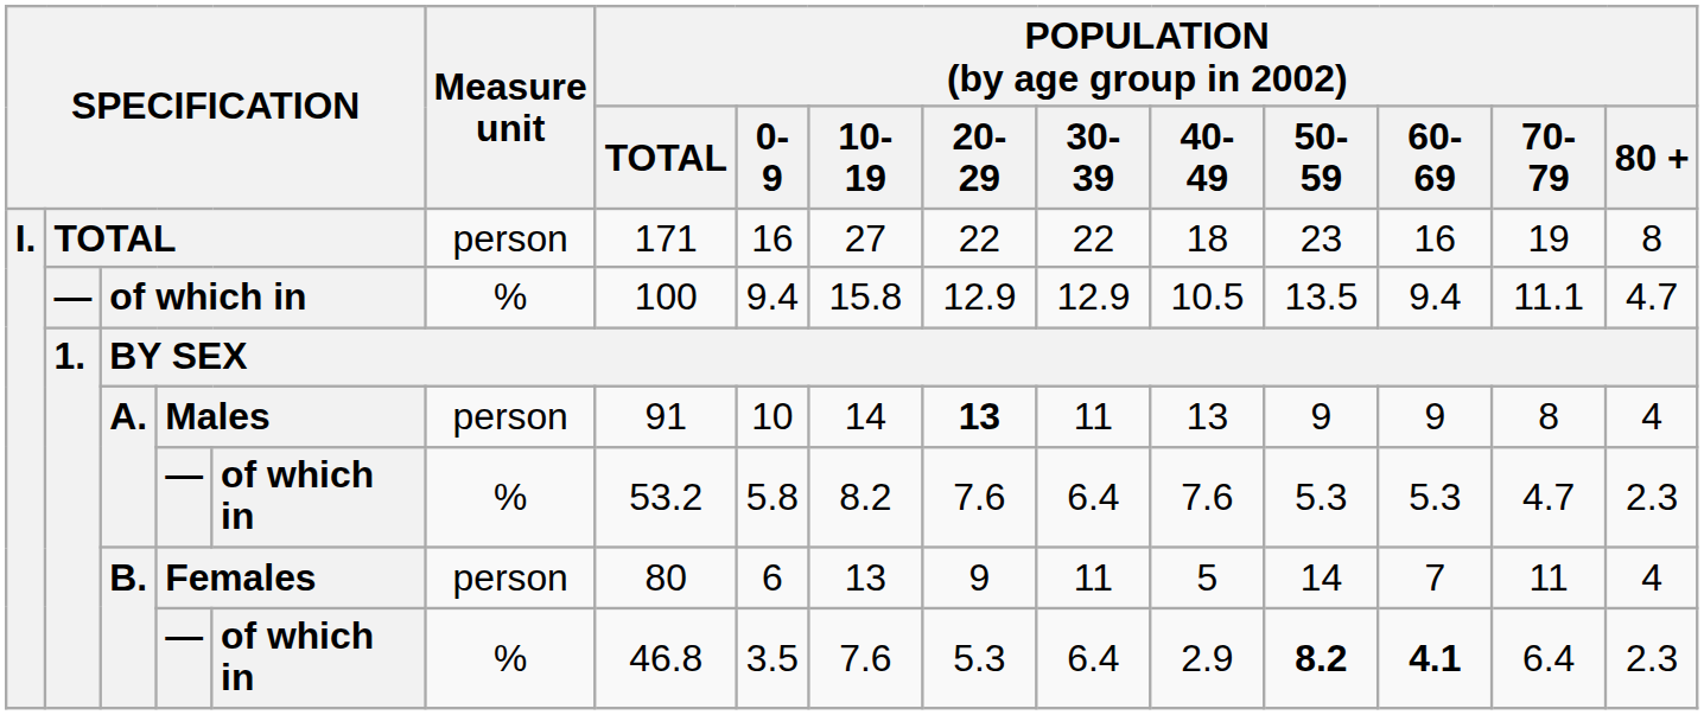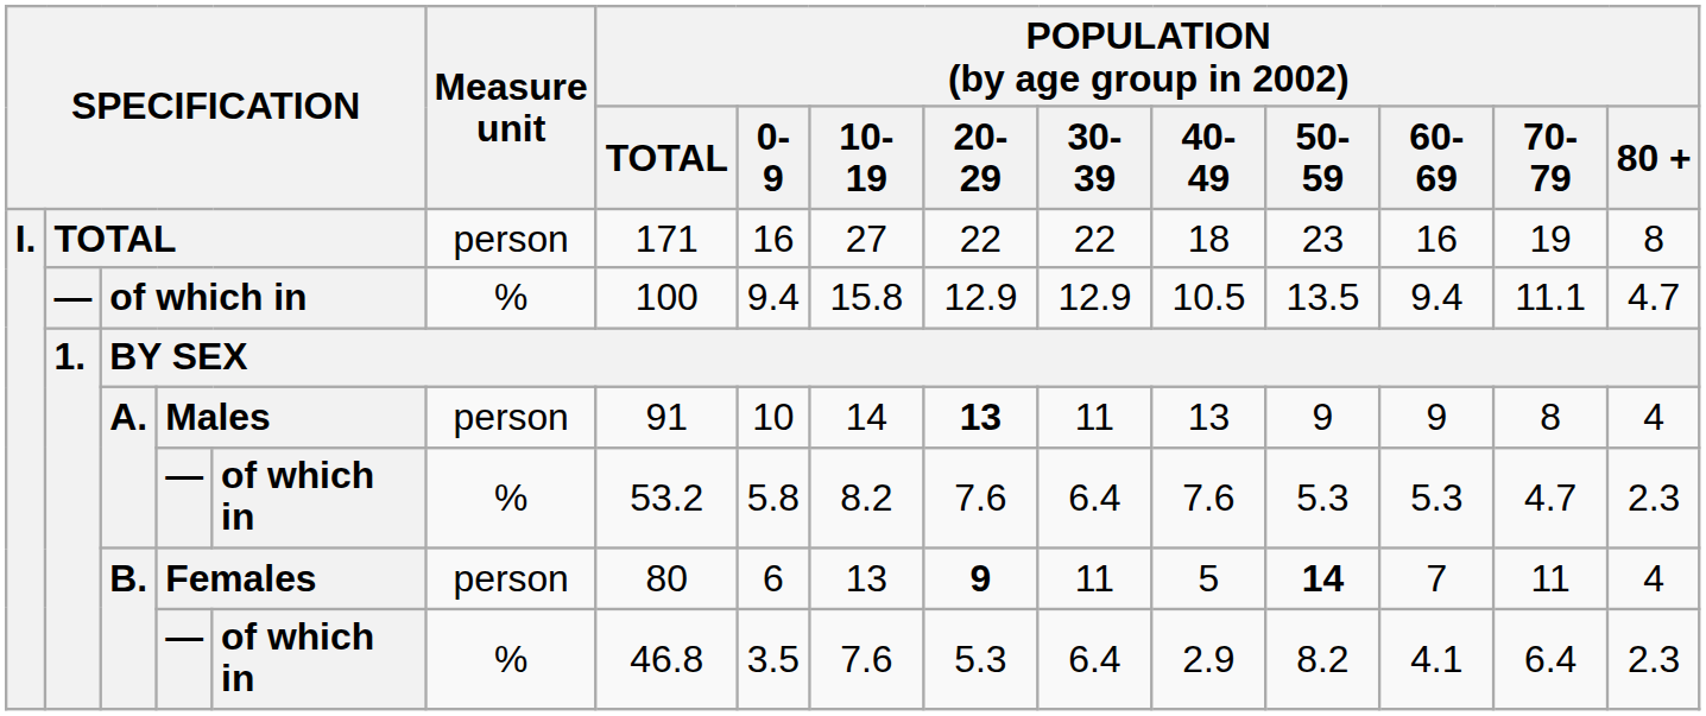Females | POPULATION (by age group in 2002) / 20-29: normal -> bold
Females | POPULATION (by age group in 2002) / 50-59: normal -> bold
B. / — | POPULATION (by age group in 2002) / 50-59: bold -> normal
B. / — | POPULATION (by age group in 2002) / 60-69: bold -> normal
